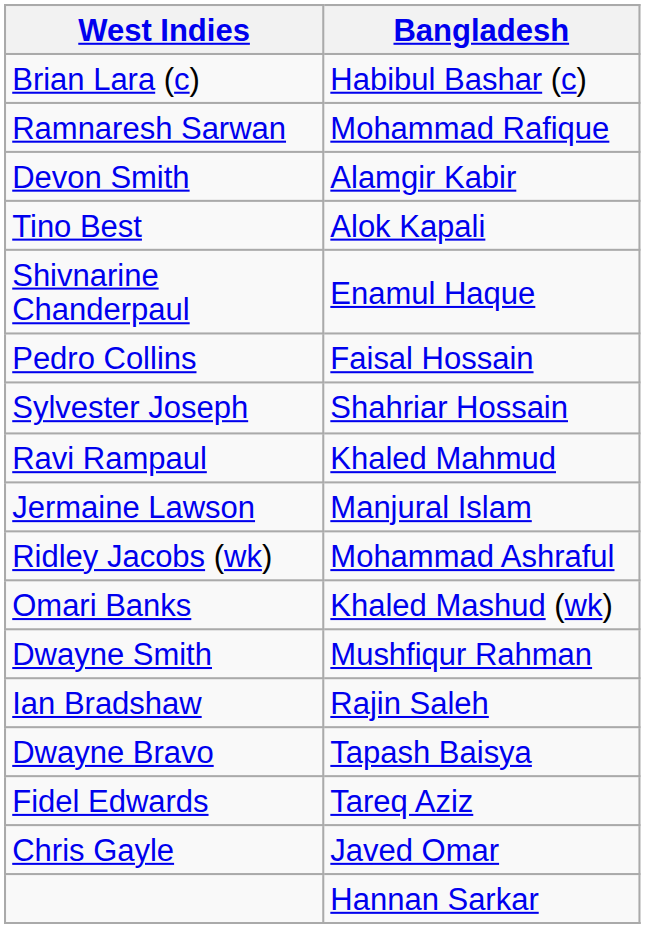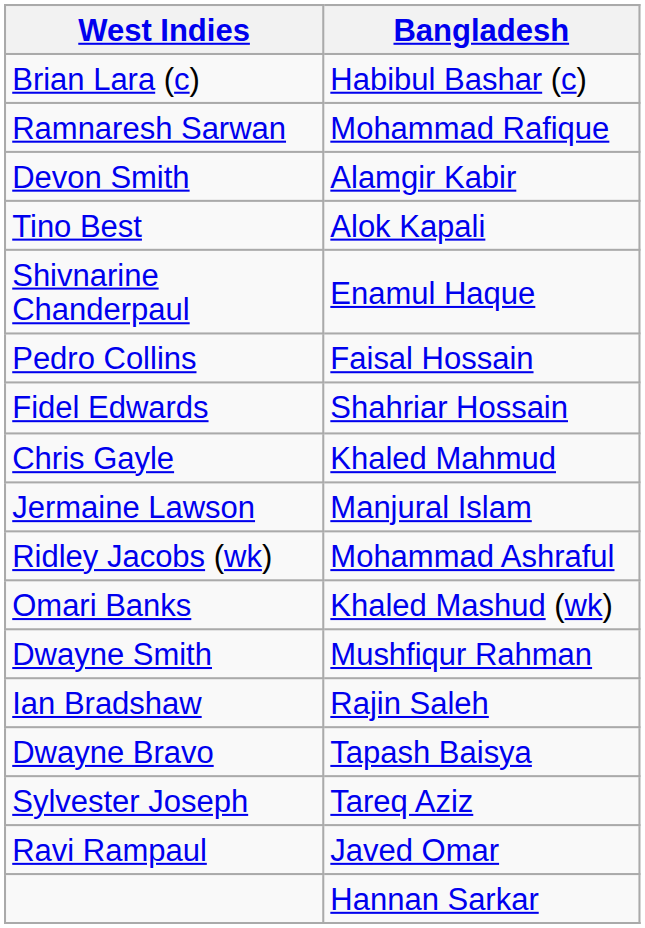row 8 | West Indies: Sylvester Joseph -> Fidel Edwards
row 9 | West Indies: Ravi Rampaul -> Chris Gayle
row 16 | West Indies: Fidel Edwards -> Sylvester Joseph
row 17 | West Indies: Chris Gayle -> Ravi Rampaul
